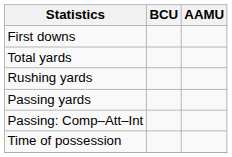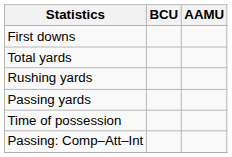rows swapped: Passing: Comp–Att–Int <-> Time of possession
